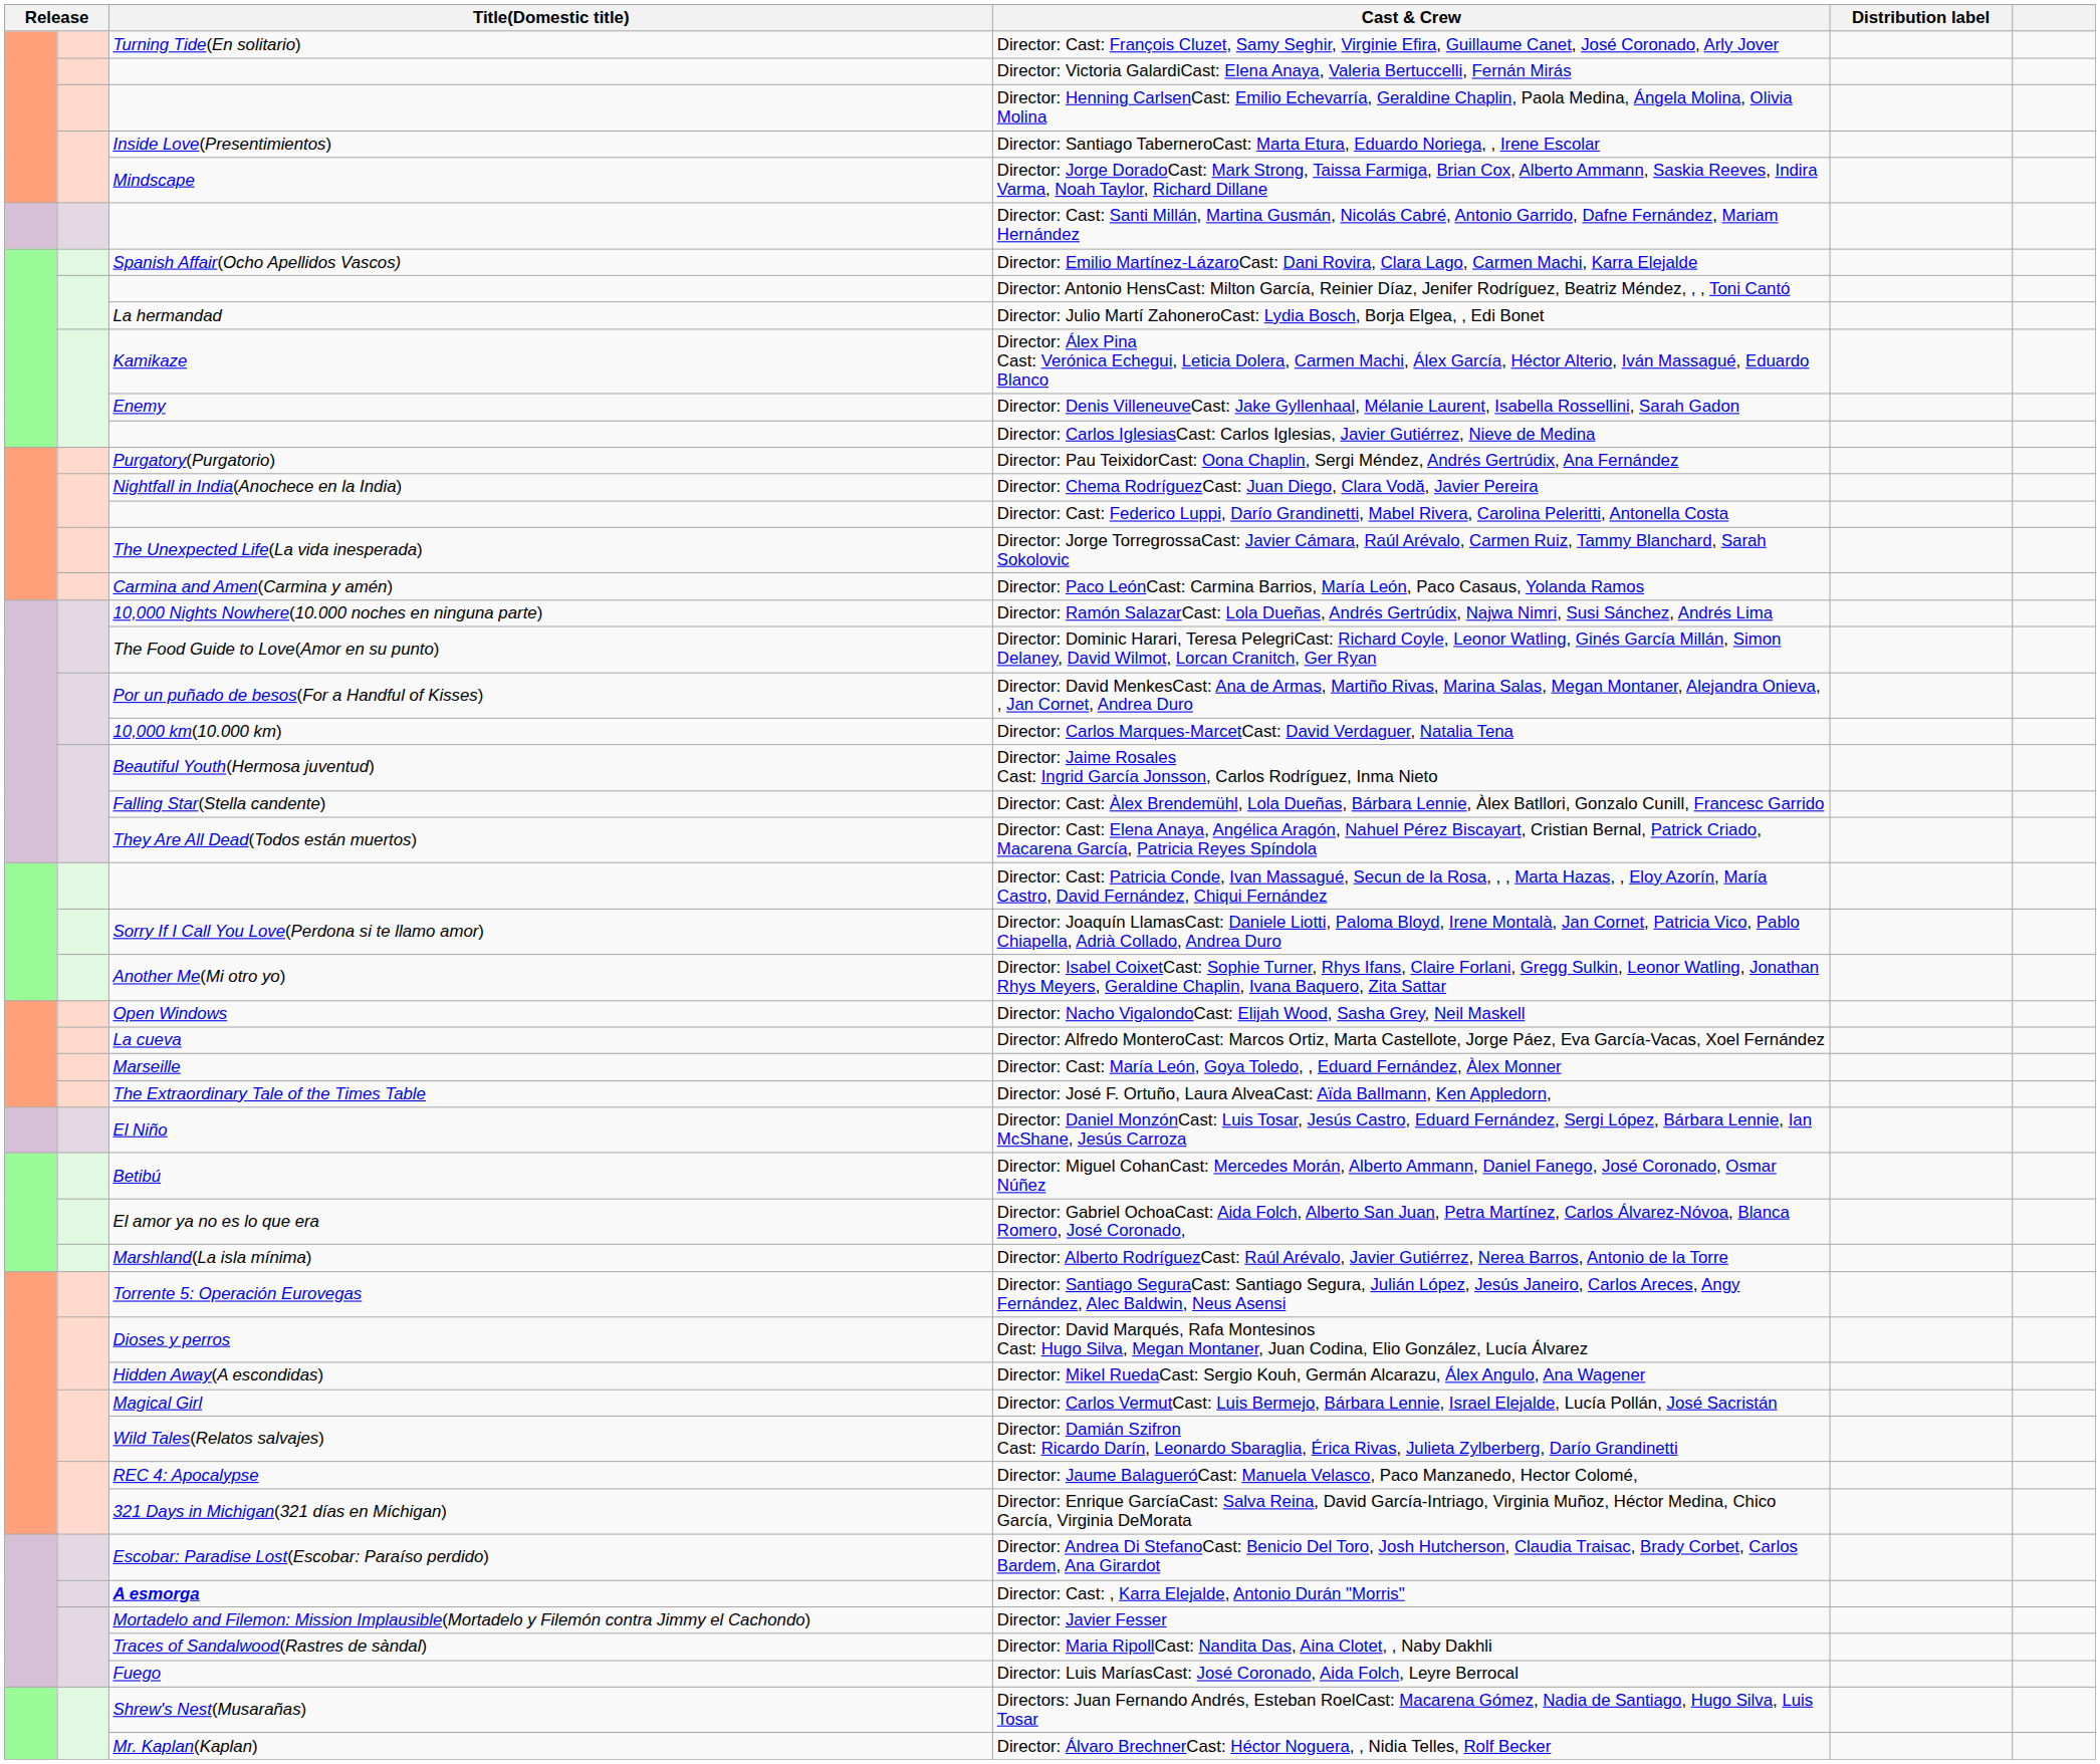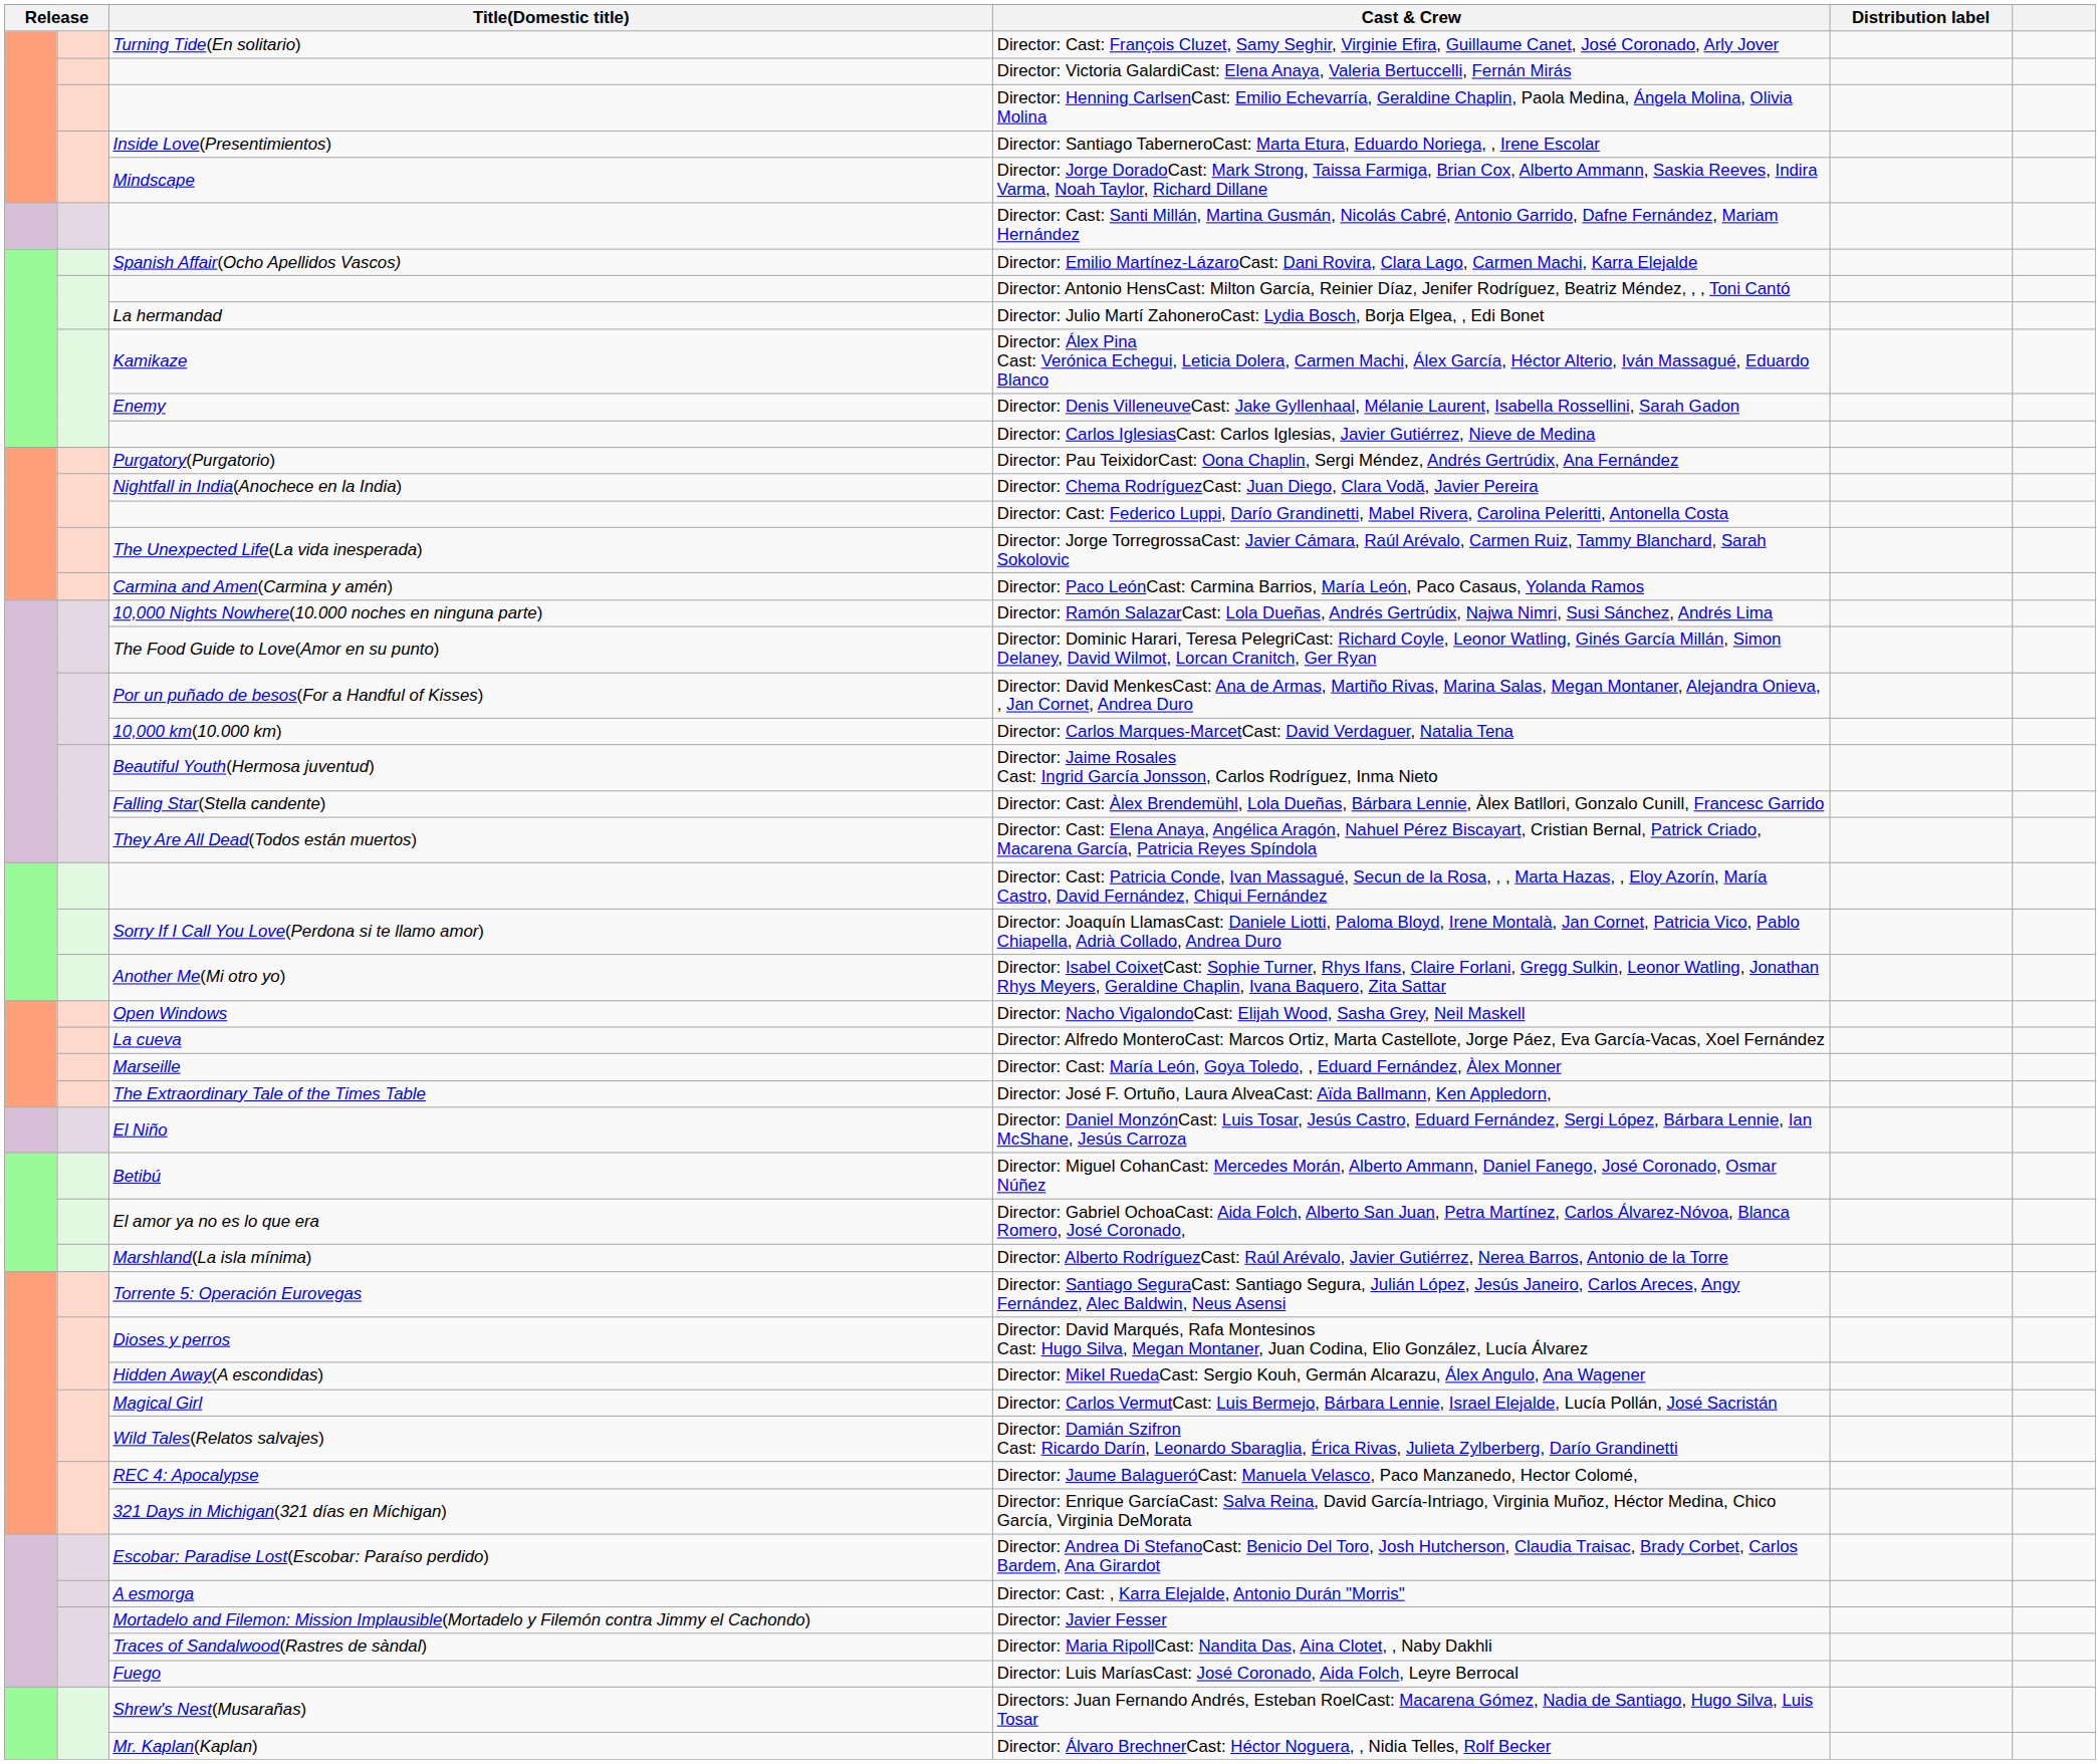Director: Cast: , Karra Elejalde, Antonio Durán "Morris" | Title(Domestic title): bold -> normal
